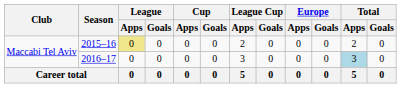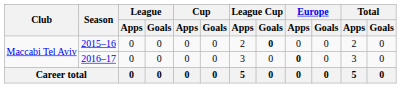2015–16 | League / Apps: khaki background -> no background
2015–16 | League Cup / Goals: normal -> bold
2016–17 | Europe / Apps: normal -> bold
2016–17 | Total / Apps: lightblue background -> no background
